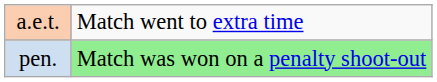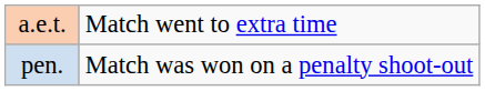pen. | column 2: lightgreen background -> no background
